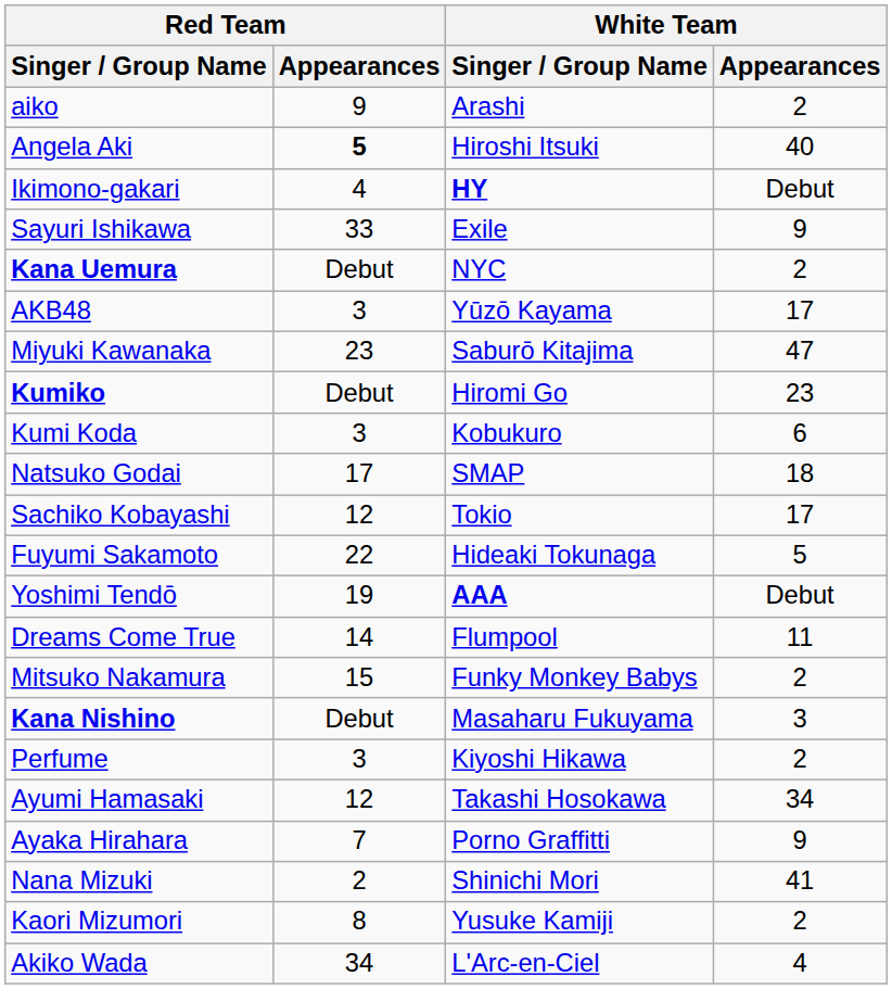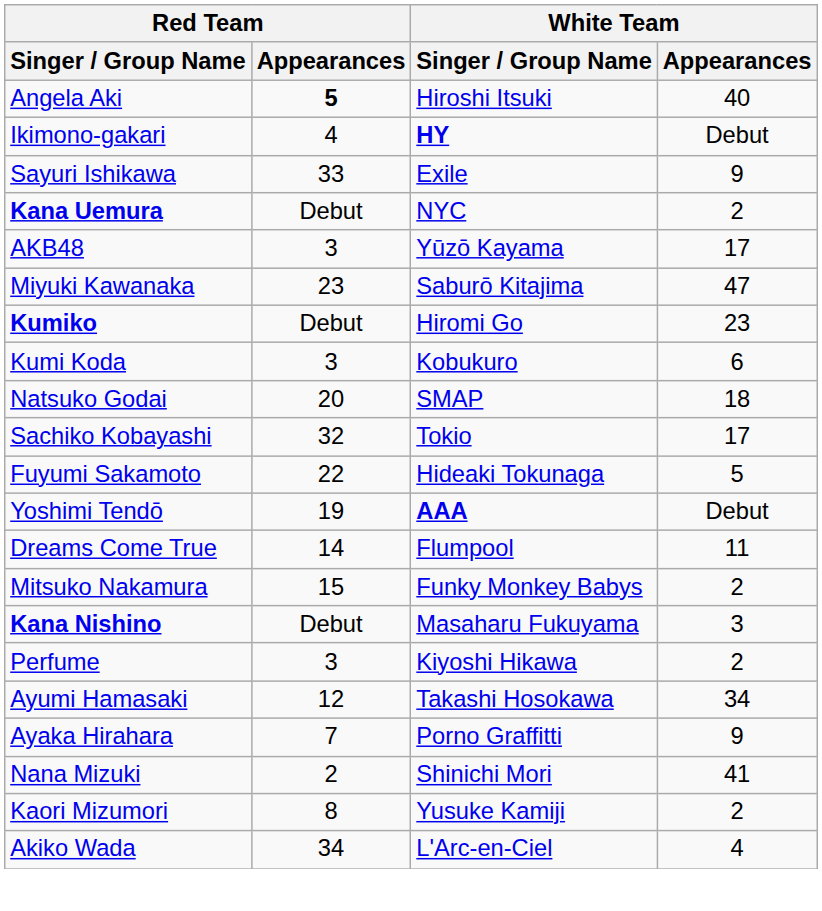- row: aiko | 9 | Arashi | 2
Natsuko Godai | Red Team / Appearances: 17 -> 20
Sachiko Kobayashi | Red Team / Appearances: 12 -> 32
